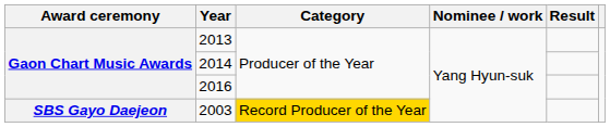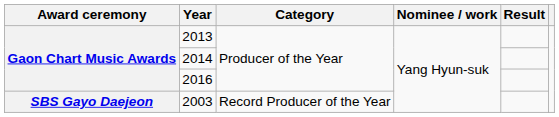2003 | Category: gold background -> no background
